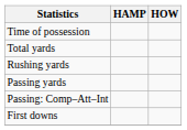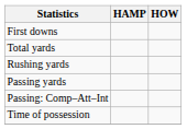rows swapped: First downs <-> Time of possession
